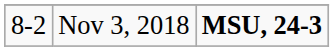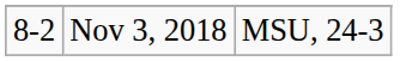Nov 3, 2018 | column 3: bold -> normal
